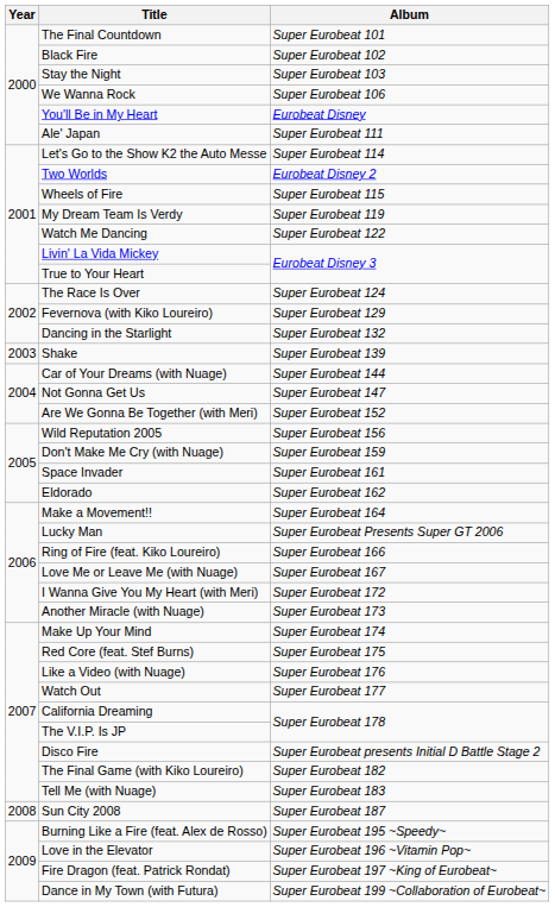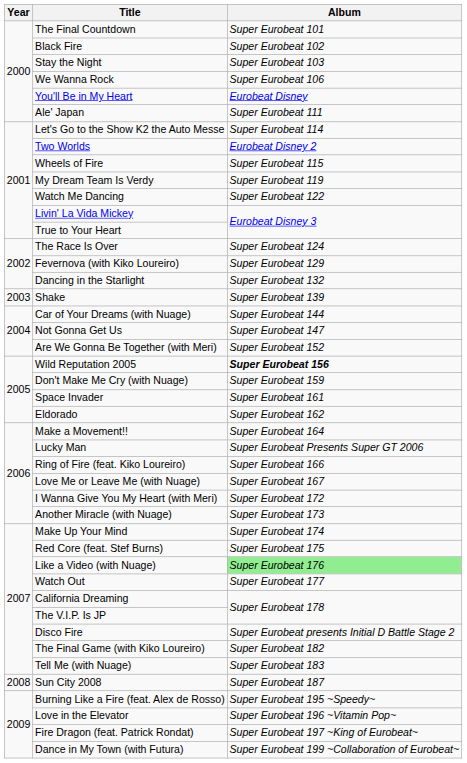Wild Reputation 2005 | Album: normal -> bold
Like a Video (with Nuage) | Album: no background -> lightgreen background
